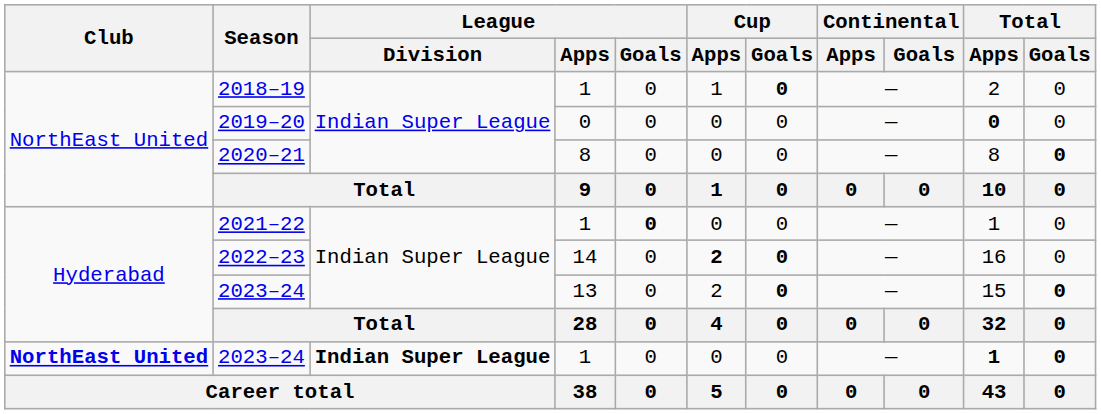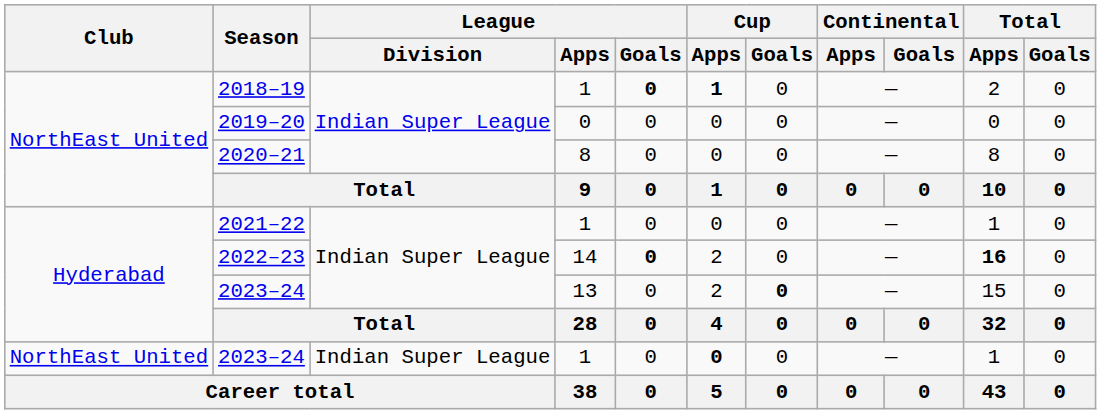2018–19 | League / Goals: normal -> bold
2018–19 | Cup / Apps: normal -> bold
2018–19 | Cup / Goals: bold -> normal
2019–20 | Total / Apps: bold -> normal
2020–21 | Total / Goals: bold -> normal
2021–22 | League / Goals: bold -> normal
2022–23 | League / Goals: normal -> bold
2022–23 | Cup / Apps: bold -> normal
2022–23 | Cup / Goals: bold -> normal
2022–23 | Total / Apps: normal -> bold
2023–24 / 13 | Total / Goals: bold -> normal
2023–24 / 1 | Club: bold -> normal
2023–24 / 1 | League / Division: bold -> normal
2023–24 / 1 | Cup / Apps: normal -> bold
2023–24 / 1 | Total / Apps: bold -> normal
2023–24 / 1 | Total / Goals: bold -> normal
